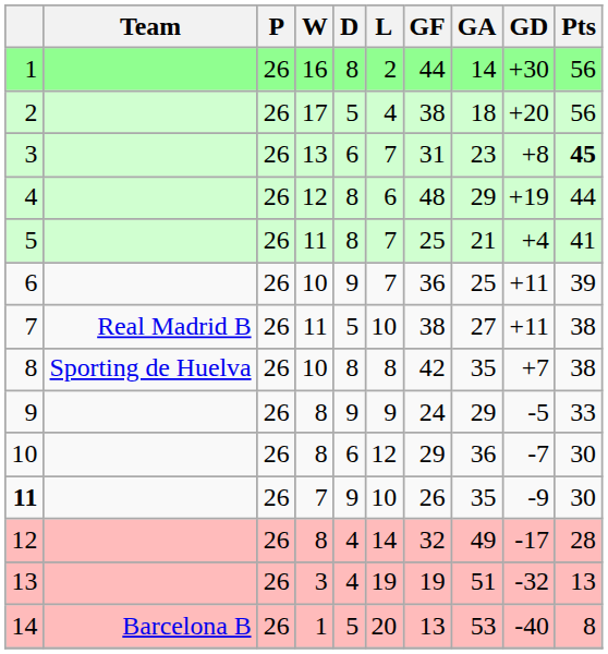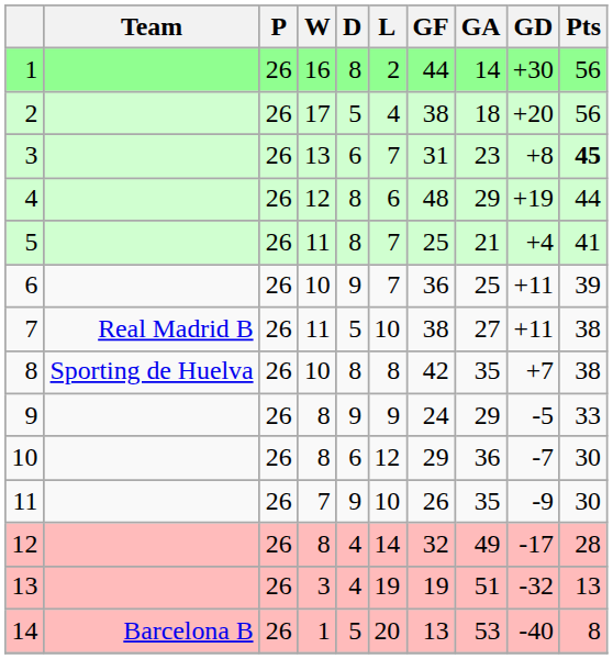row 12 | column 1: bold -> normal
